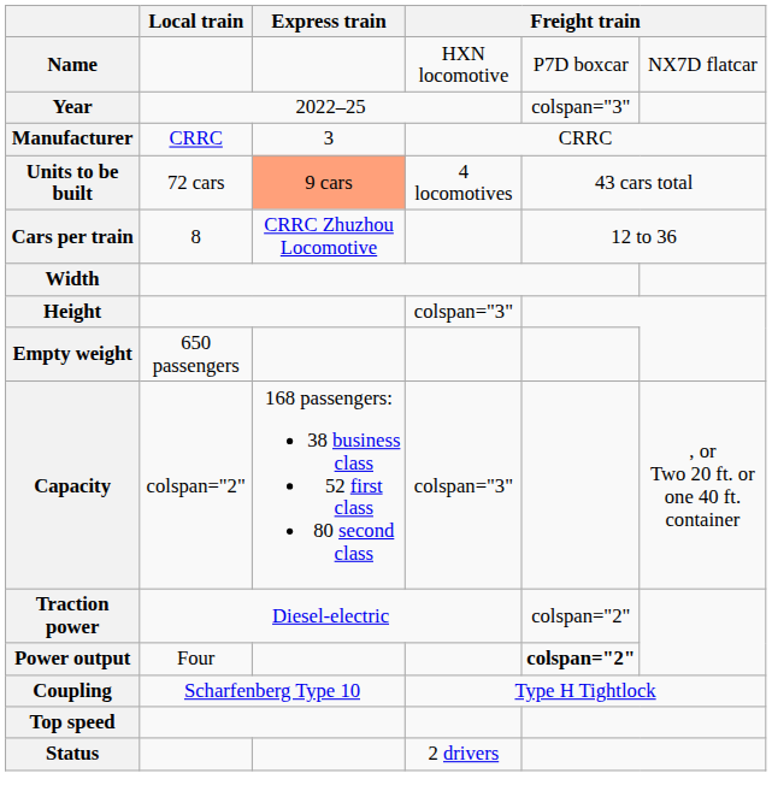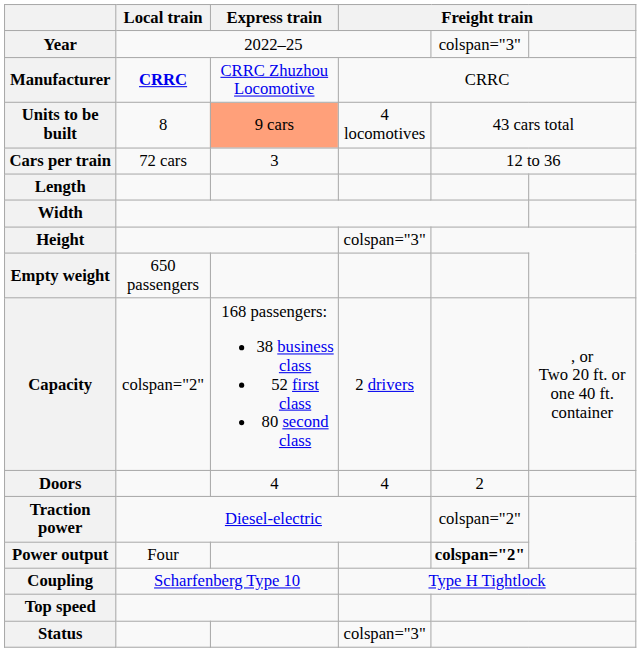- row: Name | HXN locomotive | P7D boxcar | NX7D flatcar
Manufacturer | Local train: normal -> bold
Manufacturer | Express train: 3 -> CRRC Zhuzhou Locomotive
Units to be built | Local train: 72 cars -> 8
Cars per train | Local train: 8 -> 72 cars
Cars per train | Express train: CRRC Zhuzhou Locomotive -> 3
+ row: Length
Capacity | column 4: colspan="3" -> 2 drivers
+ row: Doors | 4 | 4 | 2
Status | column 4: 2 drivers -> colspan="3"
